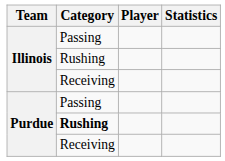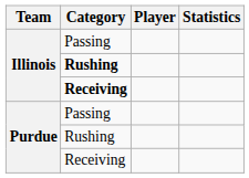Illinois / Rushing | Category: normal -> bold
Illinois / Receiving | Category: normal -> bold
Purdue / Rushing | Category: bold -> normal
